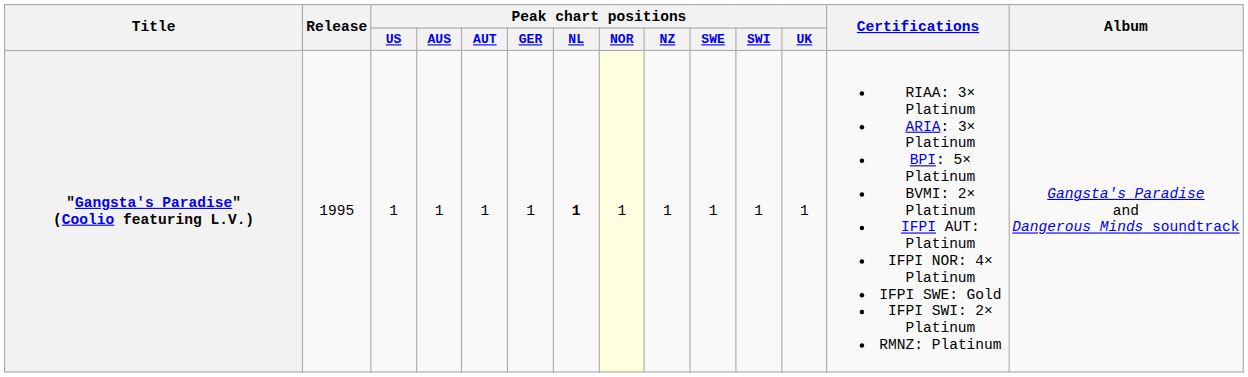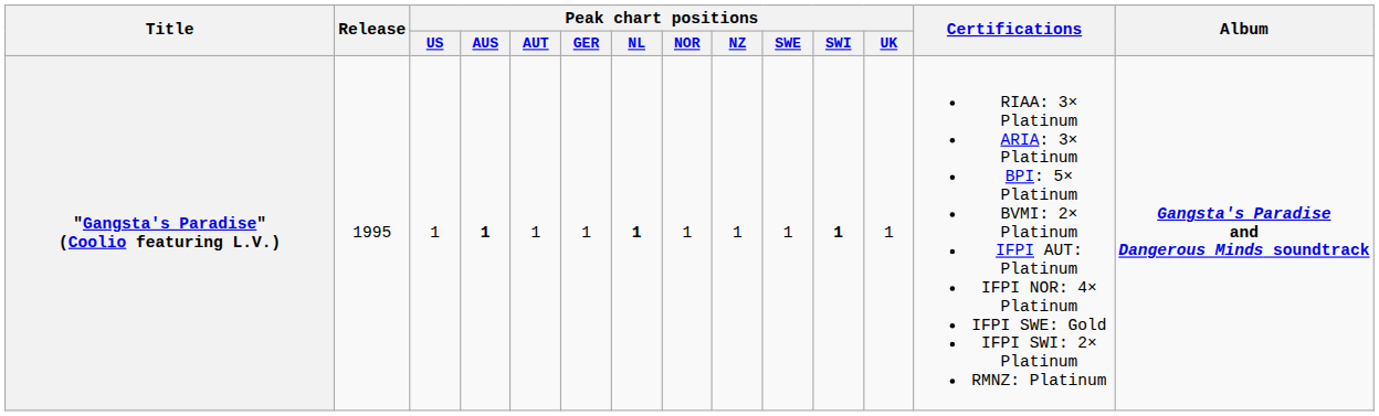"Gangsta's Paradise" (Coolio featuring L.V.) | Peak chart positions / AUS: normal -> bold
"Gangsta's Paradise" (Coolio featuring L.V.) | Peak chart positions / NOR: lightyellow background -> no background
"Gangsta's Paradise" (Coolio featuring L.V.) | Peak chart positions / SWI: normal -> bold
"Gangsta's Paradise" (Coolio featuring L.V.) | Album: normal -> bold
